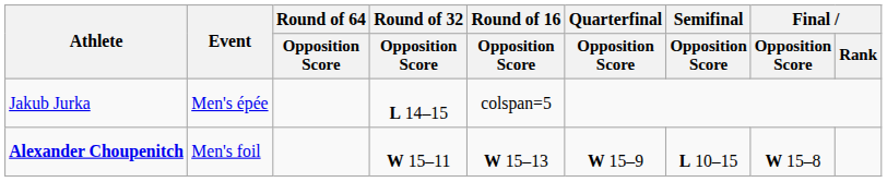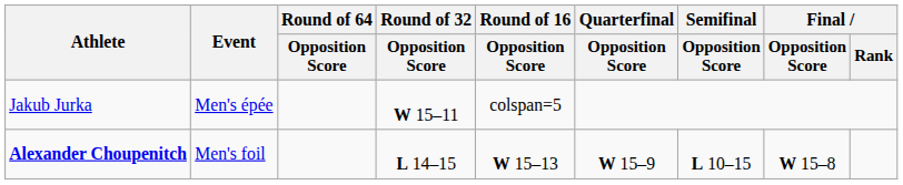Jakub Jurka | Round of 32 / Opposition Score: L 14–15 -> W 15–11
Alexander Choupenitch | Round of 32 / Opposition Score: W 15–11 -> L 14–15
